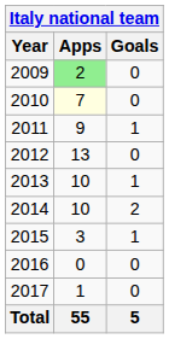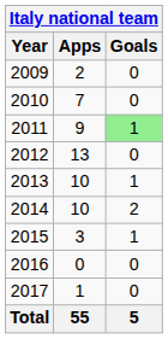2009 | Apps: lightgreen background -> no background
2010 | Apps: lightyellow background -> no background
2011 | Goals: no background -> lightgreen background
